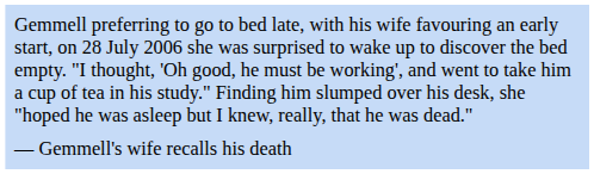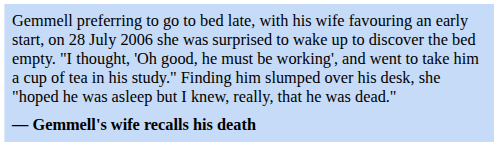row 2 | column 1: normal -> bold
